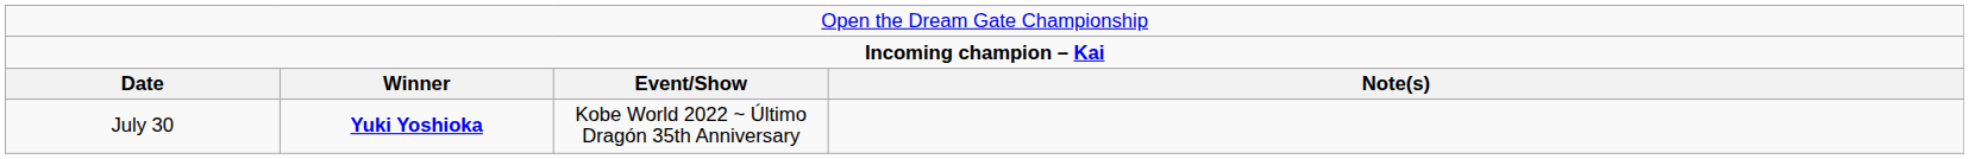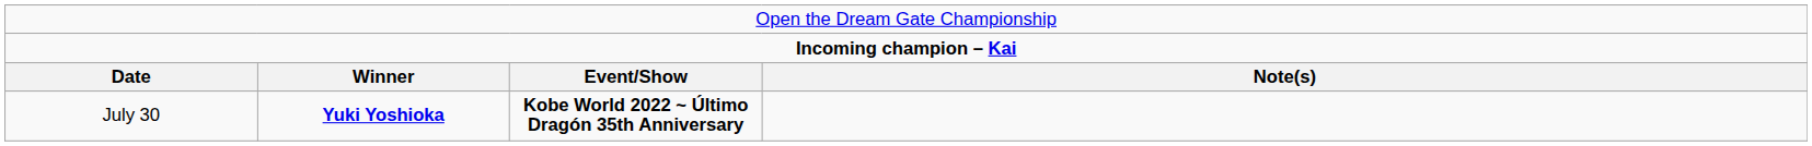July 30 | column 3: normal -> bold
